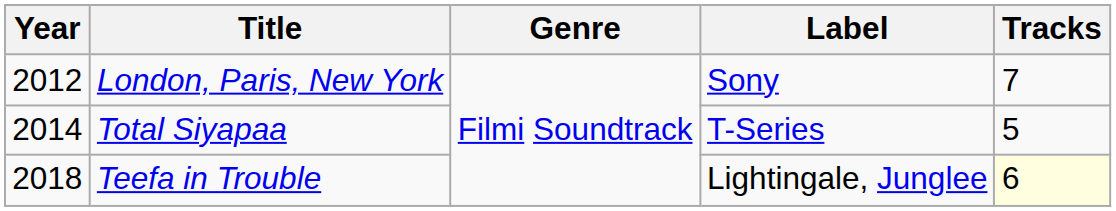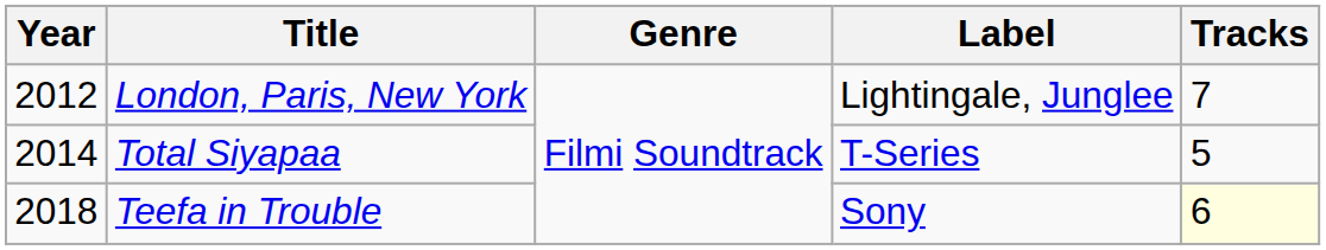London, Paris, New York | Label: Sony -> Lightingale, Junglee
Teefa in Trouble | Label: Lightingale, Junglee -> Sony
